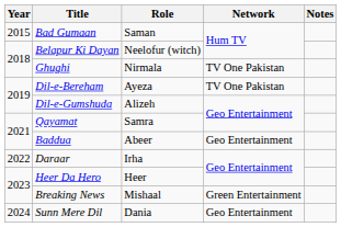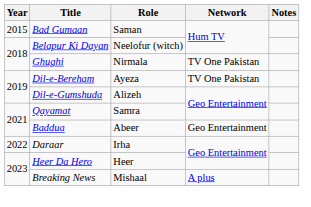Breaking News | Network: Green Entertainment -> A plus
- row: 2024 | Sunn Mere Dil | Dania | Geo Entertainment
